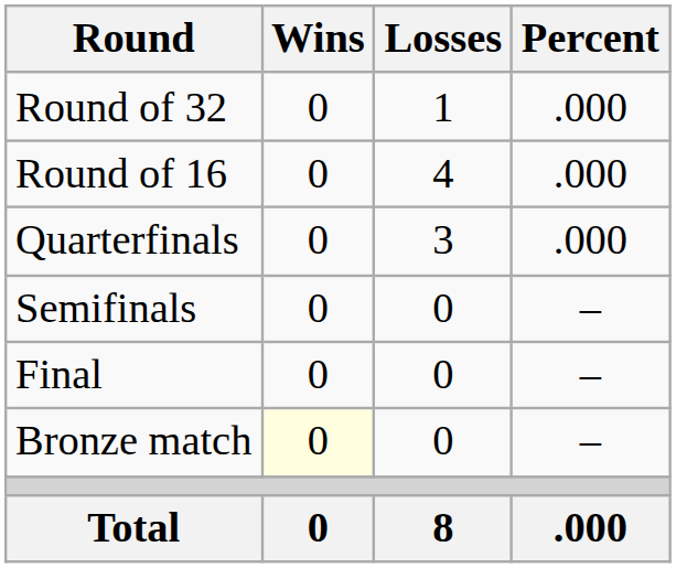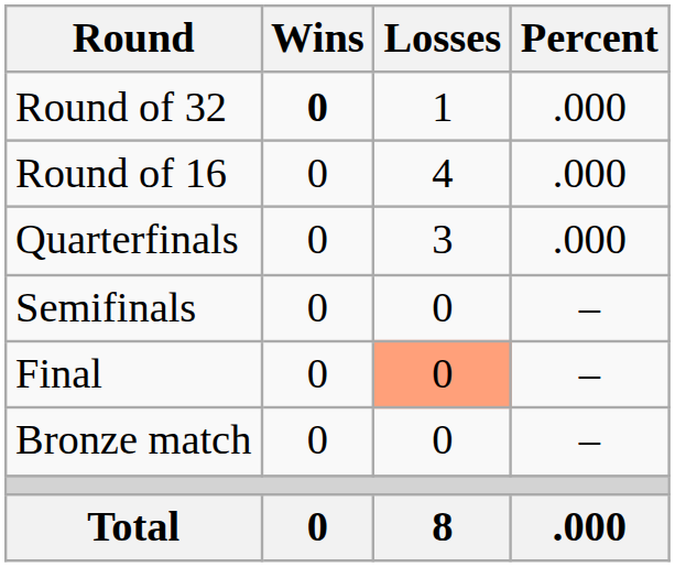Round of 32 | Wins: normal -> bold
Final | Losses: no background -> lightsalmon background
Bronze match | Wins: lightyellow background -> no background
